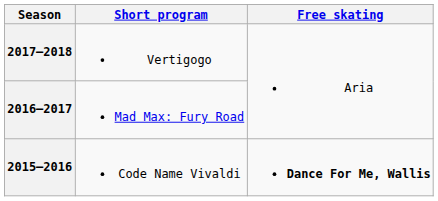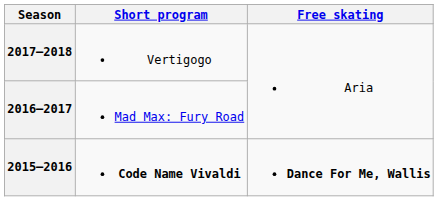2015–2016 | Short program: normal -> bold
